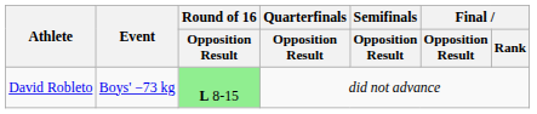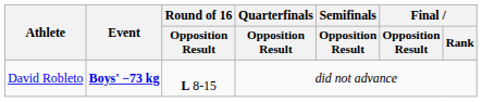David Robleto | Event: normal -> bold
David Robleto | Round of 16 / Opposition Result: lightgreen background -> no background
